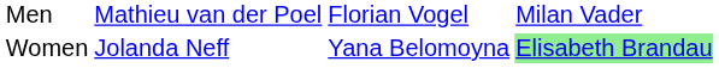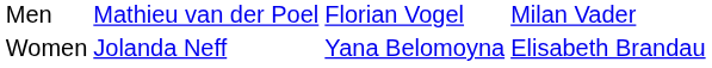Women | column 4: lightgreen background -> no background
